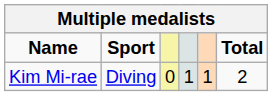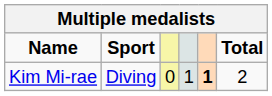Kim Mi-rae | column 5: normal -> bold
